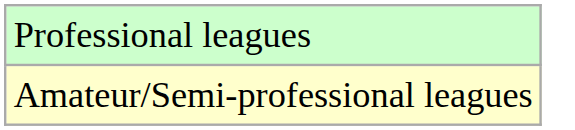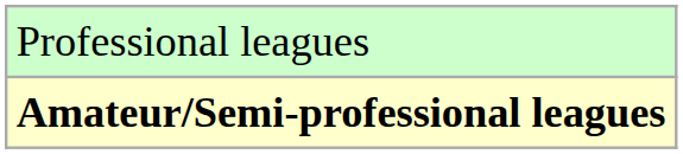row 2 | column 1: normal -> bold
